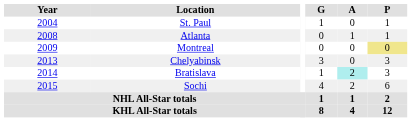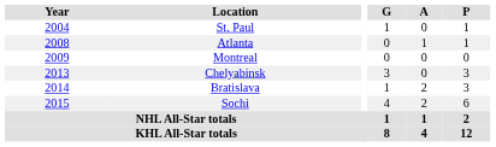Montreal | P: khaki background -> no background
Bratislava | A: paleturquoise background -> no background
